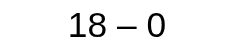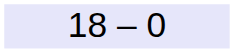row 1 | column 1: no background -> lavender background
